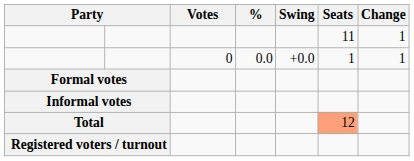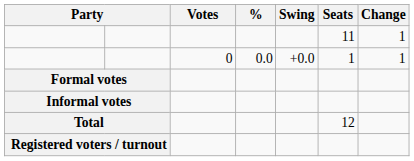Total | Seats: lightsalmon background -> no background
